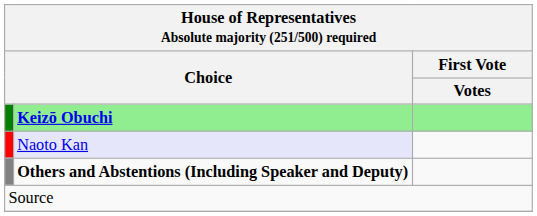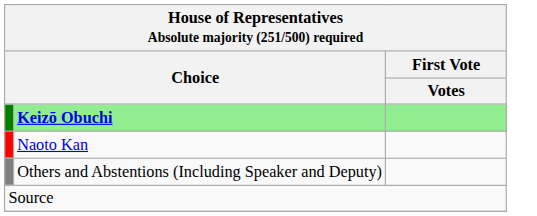Naoto Kan | column 2: lavender background -> no background
Others and Abstentions (Including Speaker and Deputy) | column 2: bold -> normal
